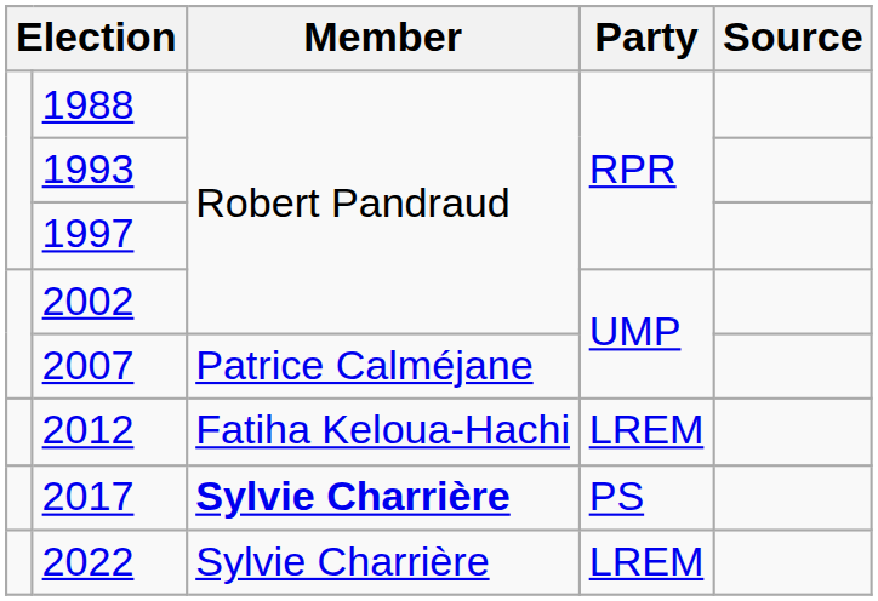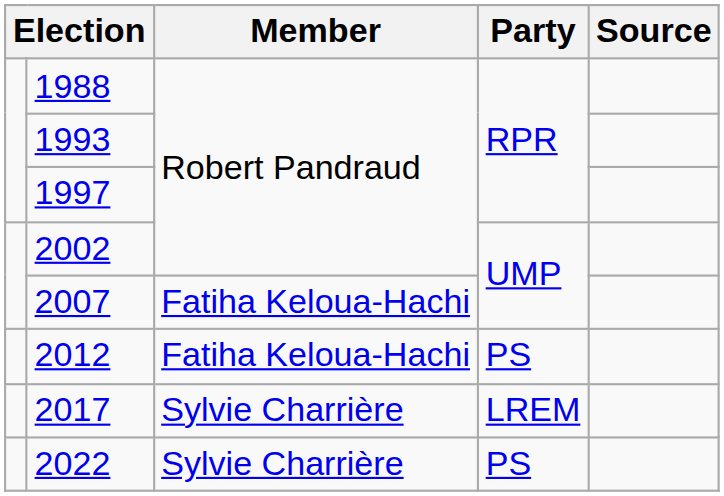2007 | Member: Patrice Calméjane -> Fatiha Keloua-Hachi
2012 | Party: LREM -> PS
2017 | Member: bold -> normal
2017 | Party: PS -> LREM
2022 | Party: LREM -> PS
